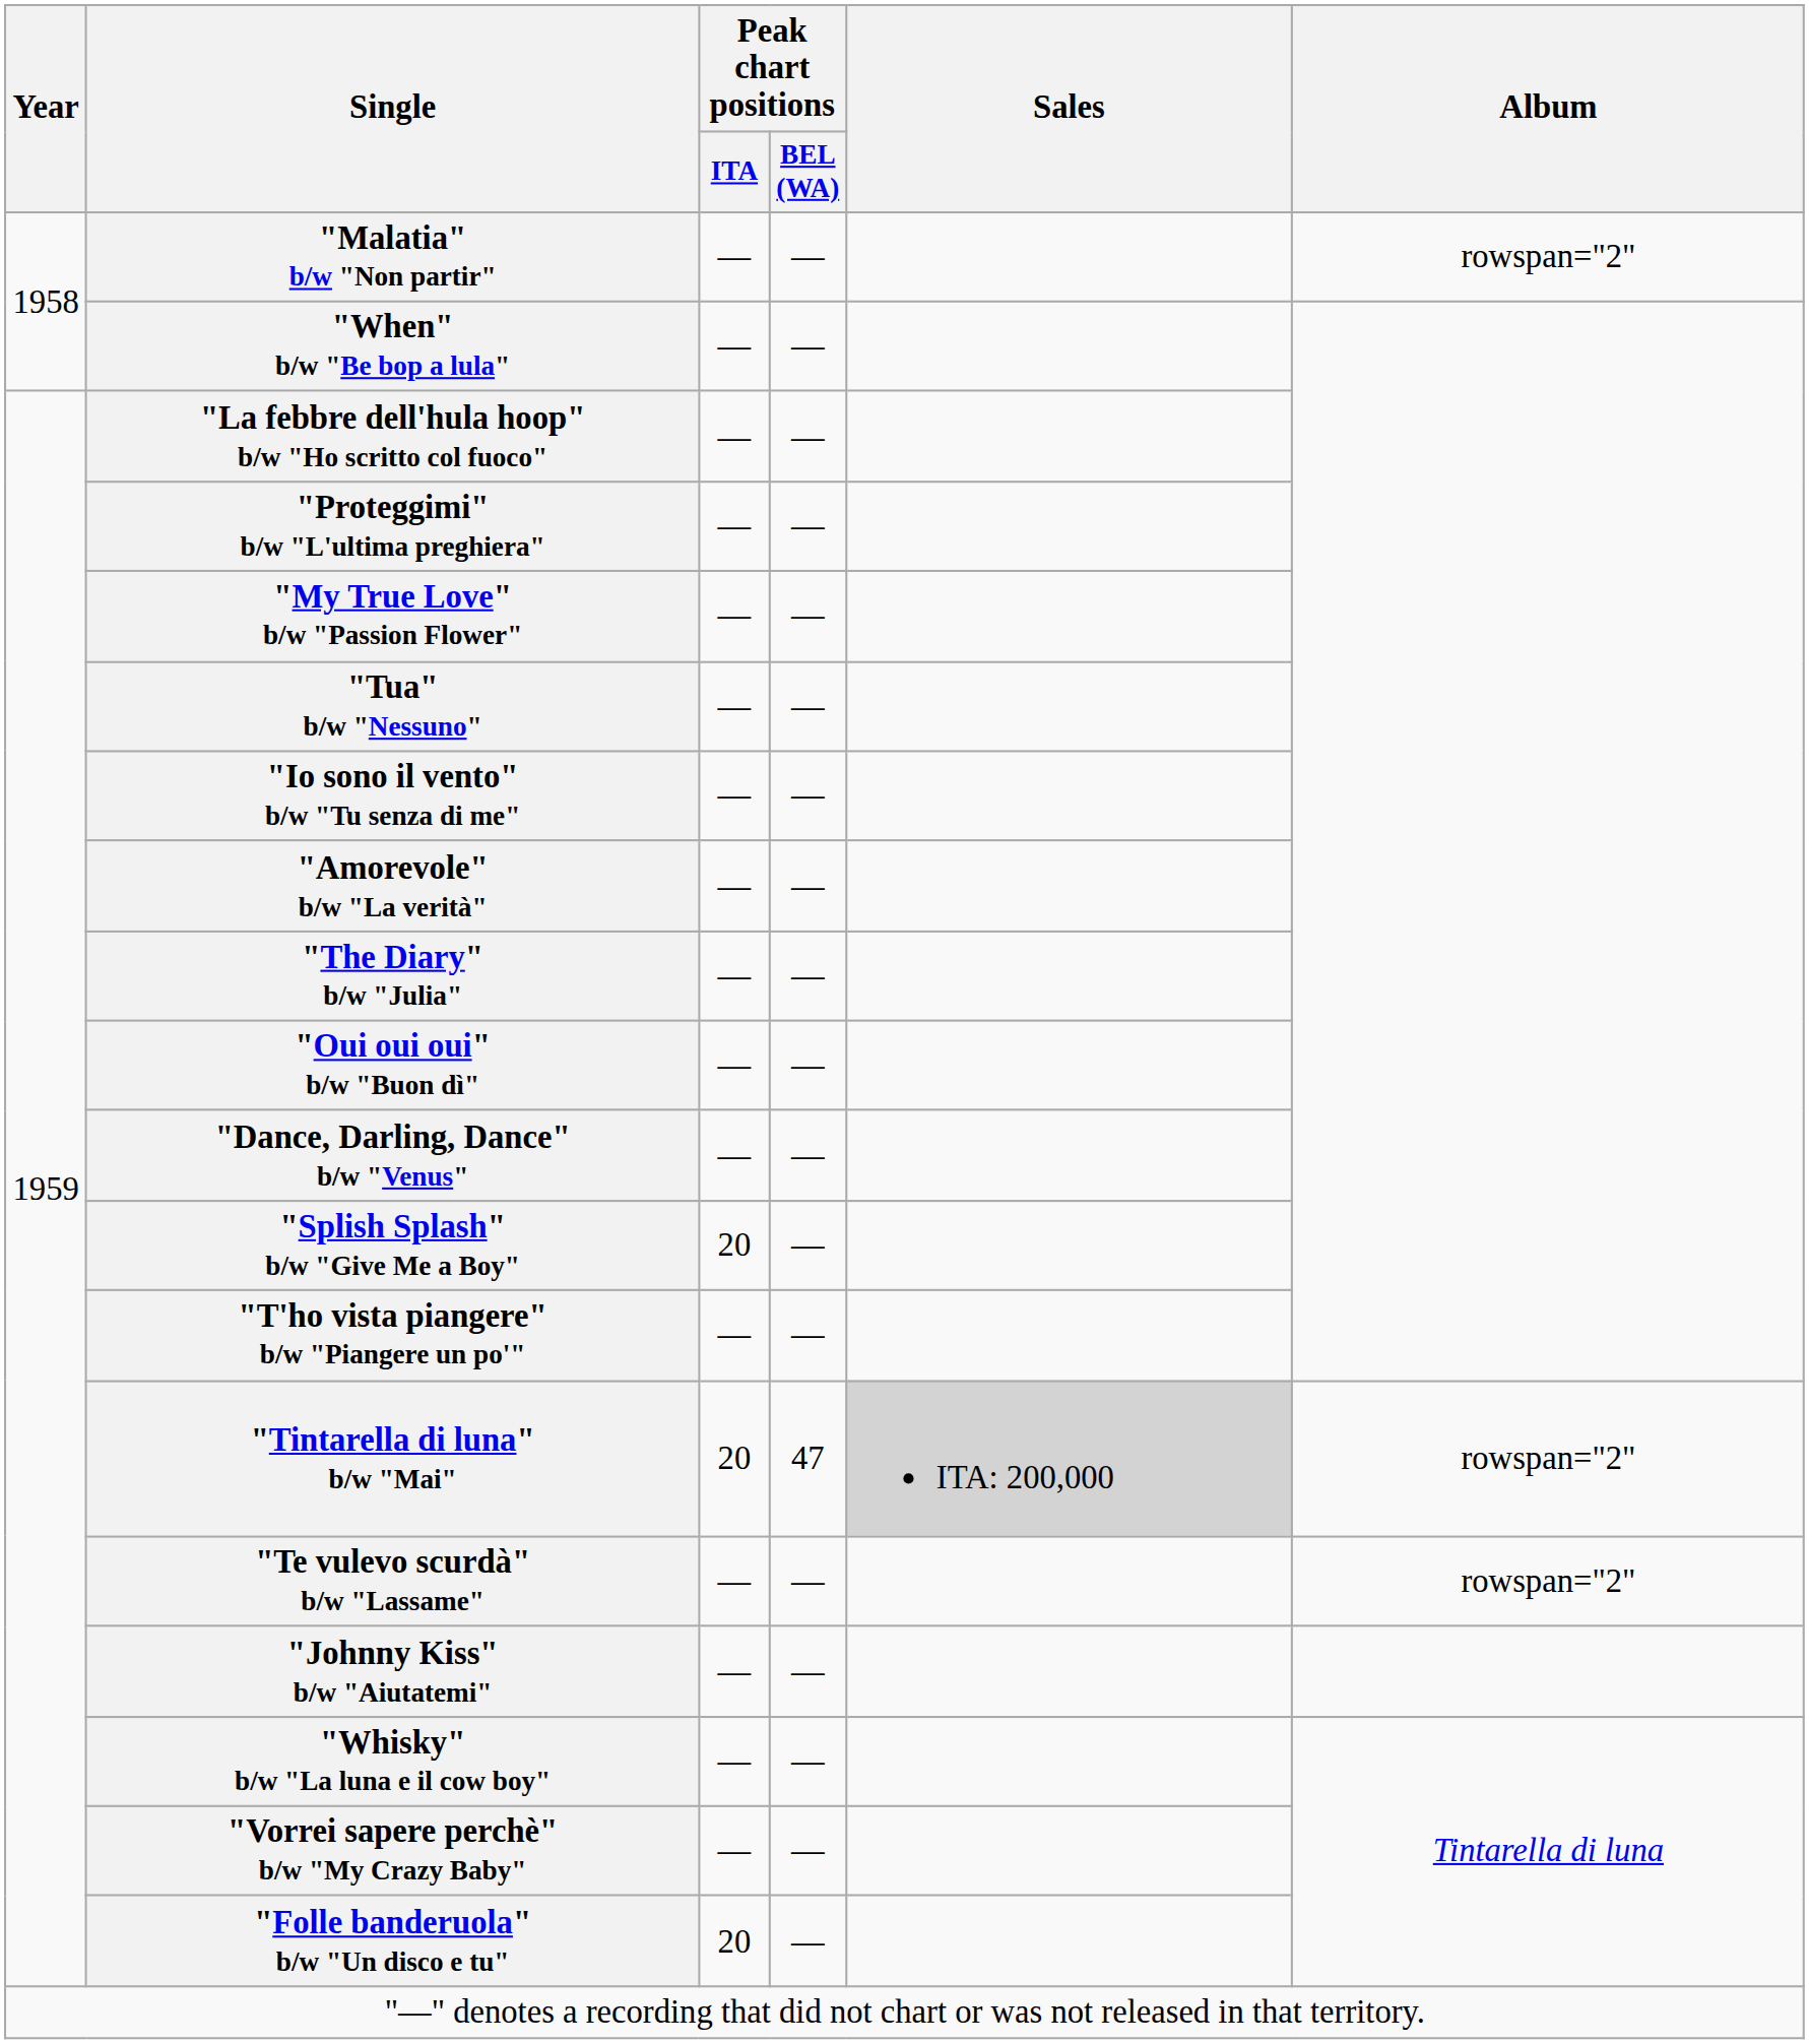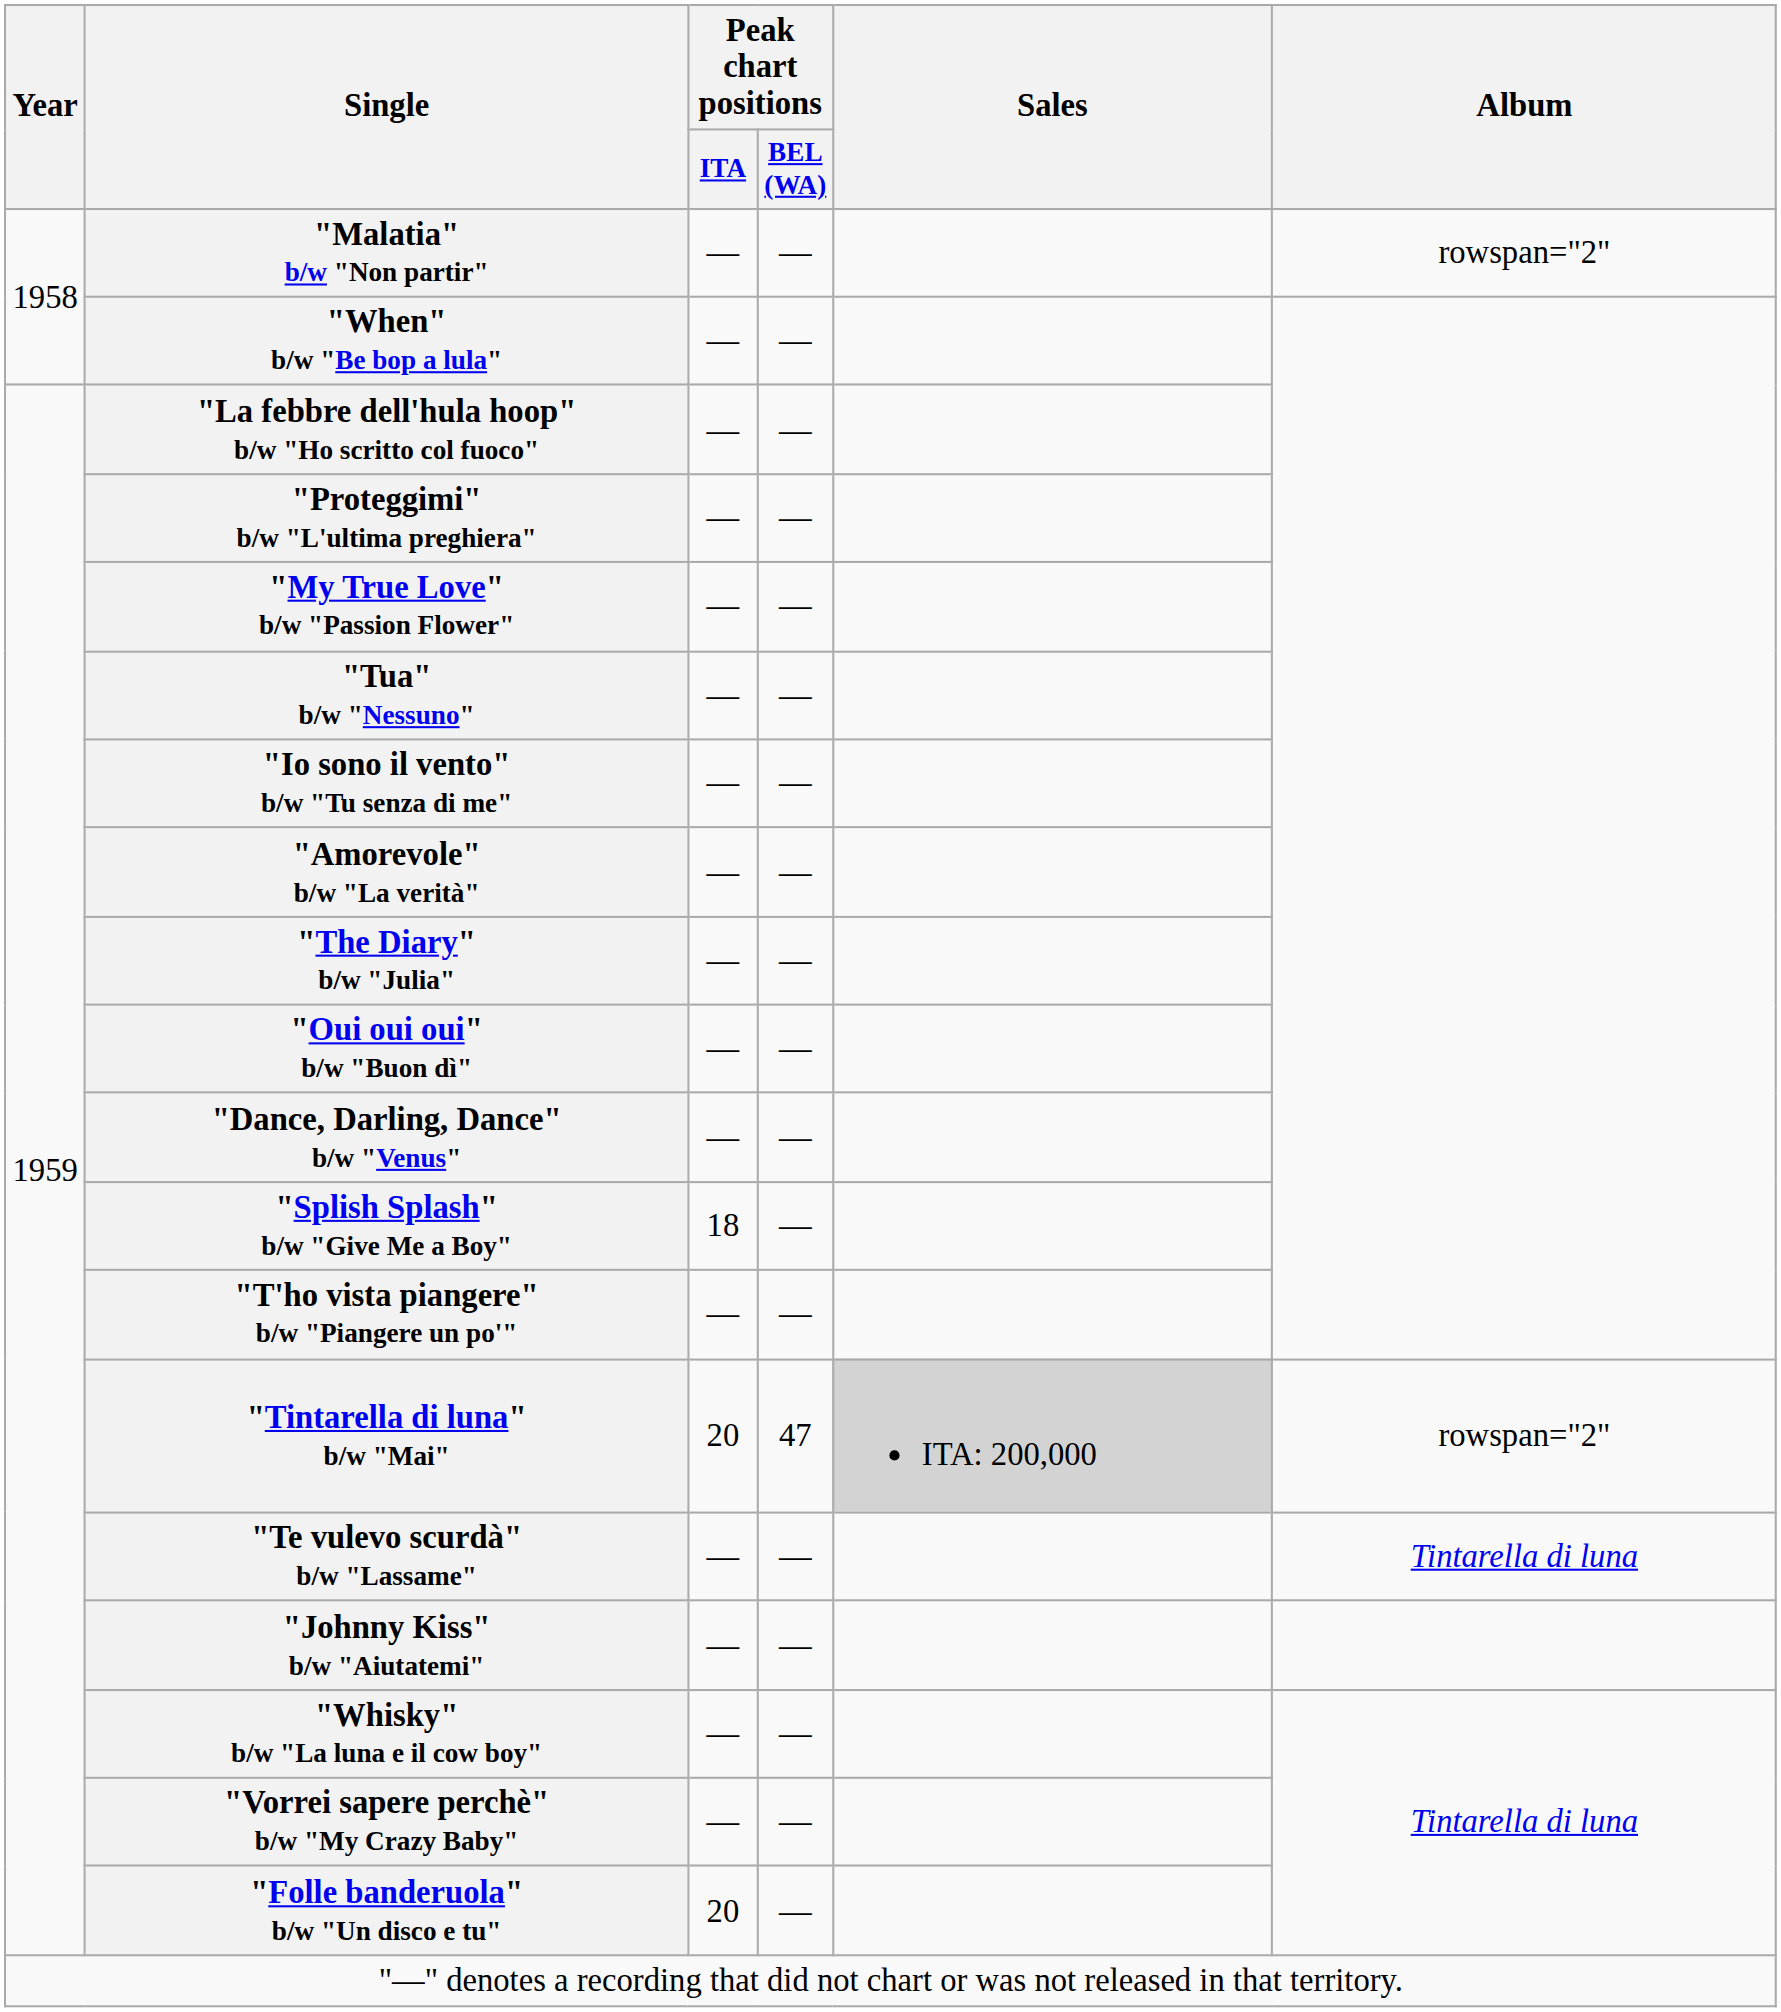"Splish Splash" b/w "Give Me a Boy" | Peak chart positions / ITA: 20 -> 18
"Te vulevo scurdà" b/w "Lassame" | Album: rowspan="2" -> Tintarella di luna
